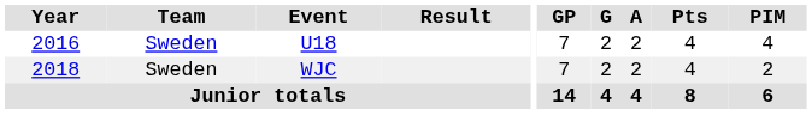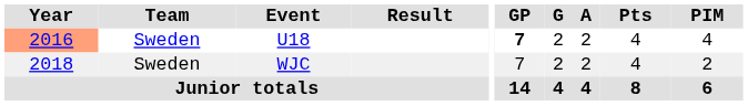U18 | Year: no background -> lightsalmon background
U18 | GP: normal -> bold
